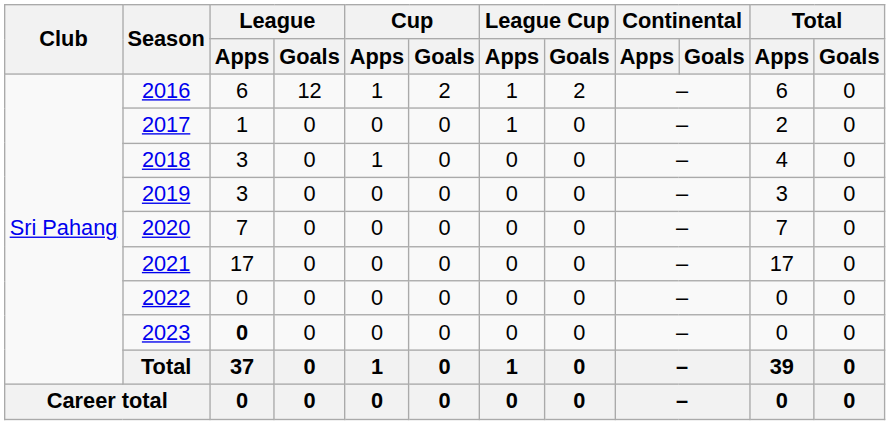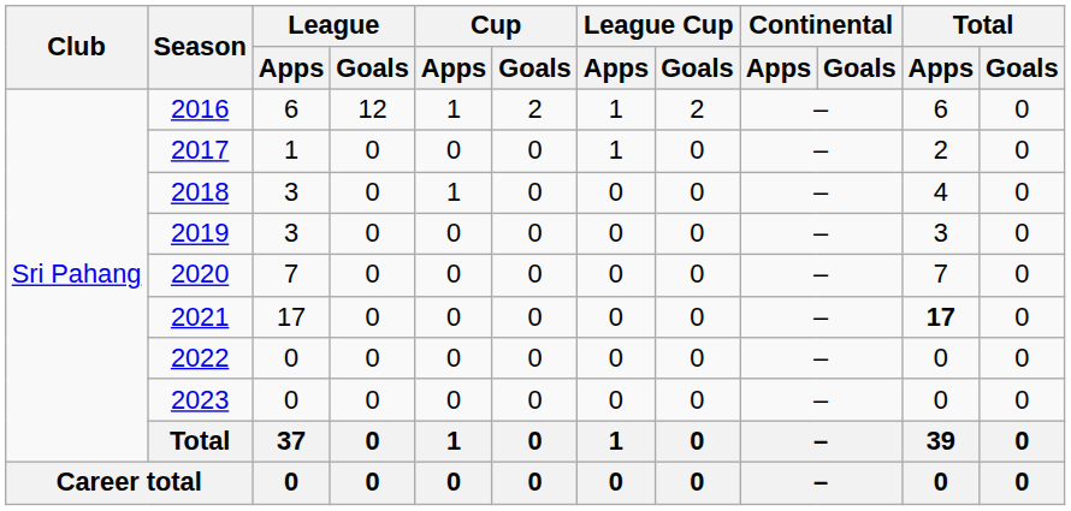2021 | Total / Apps: normal -> bold
2023 | League / Apps: bold -> normal
